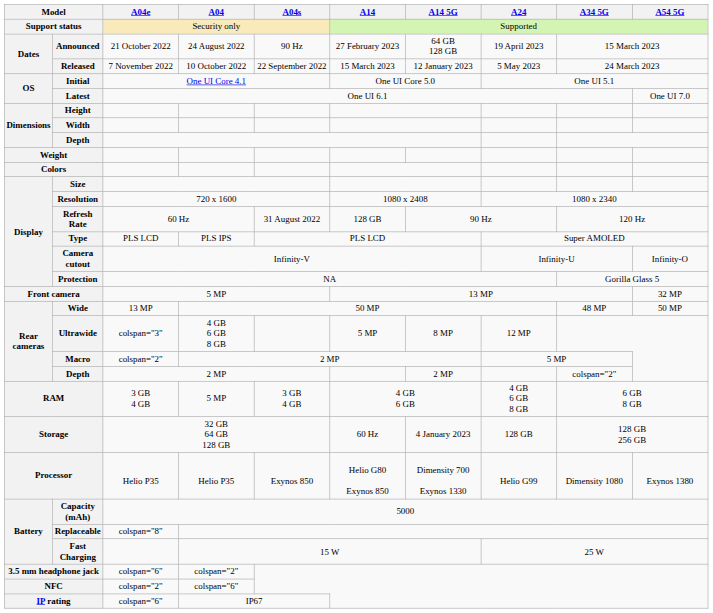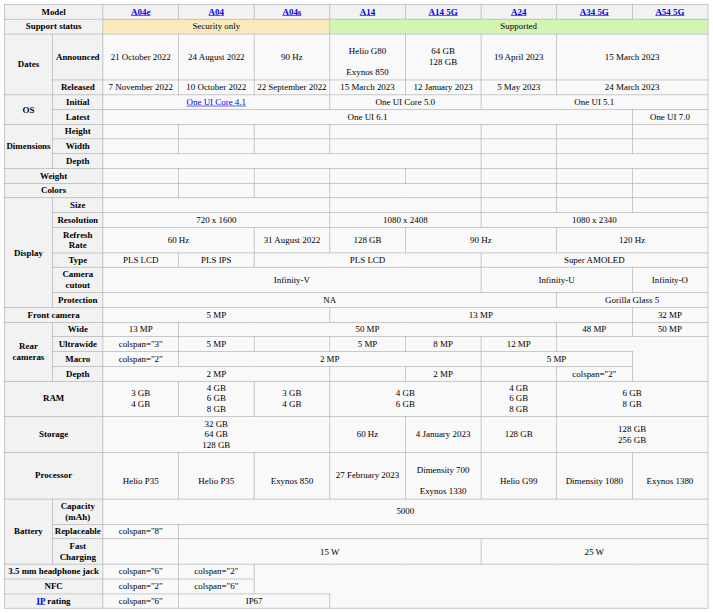Announced | A14: 27 February 2023 -> Helio G80 Exynos 850
Ultrawide | A04: 4 GB 6 GB 8 GB -> 5 MP
RAM | A04: 5 MP -> 4 GB 6 GB 8 GB
Processor | A14: Helio G80 Exynos 850 -> 27 February 2023
